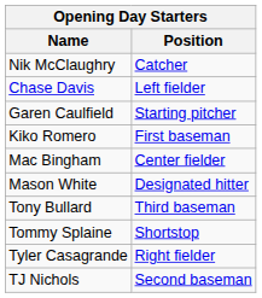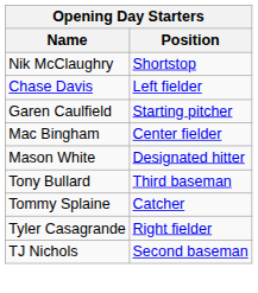Nik McClaughry | Position: Catcher -> Shortstop
- row: Kiko Romero | First baseman
Tommy Splaine | Position: Shortstop -> Catcher
